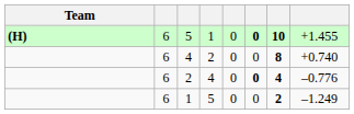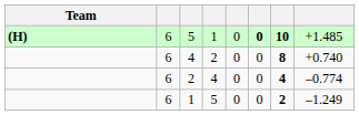row 2 | column 8: +1.455 -> +1.485
row 4 | column 6: bold -> normal
row 4 | column 8: –0.776 -> –0.774
